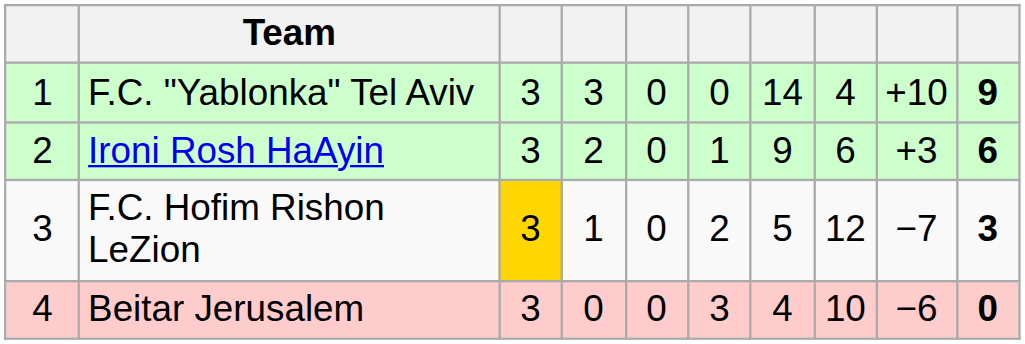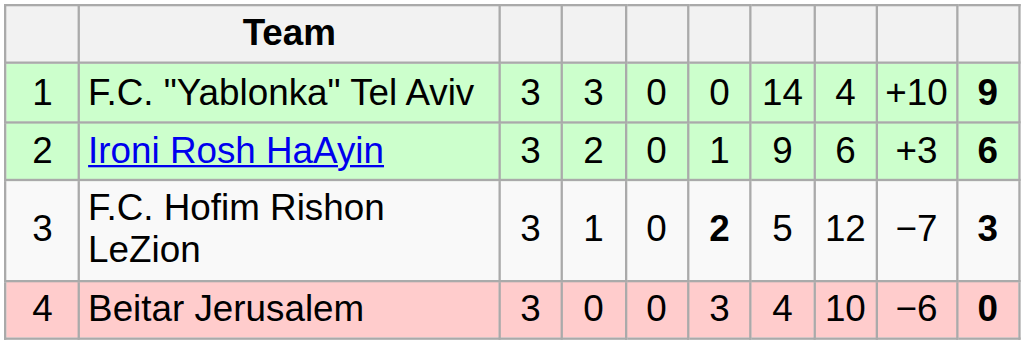F.C. Hofim Rishon LeZion | column 3: gold background -> no background
F.C. Hofim Rishon LeZion | column 6: normal -> bold
